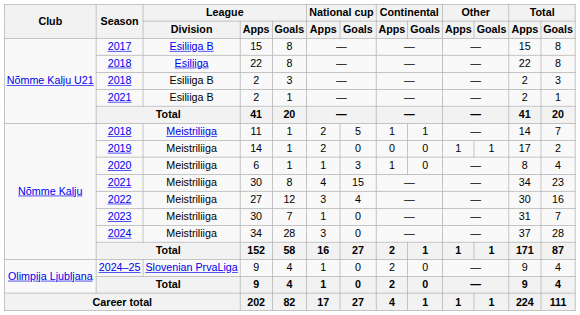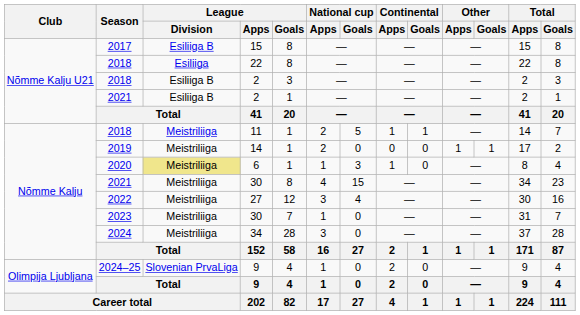6 | League / Division: no background -> khaki background
